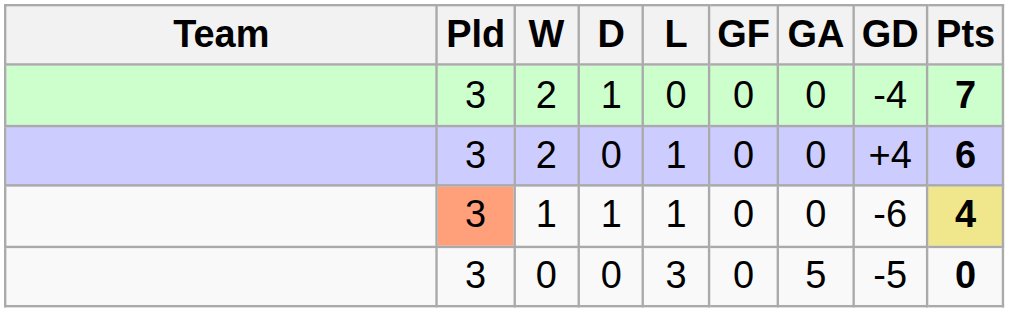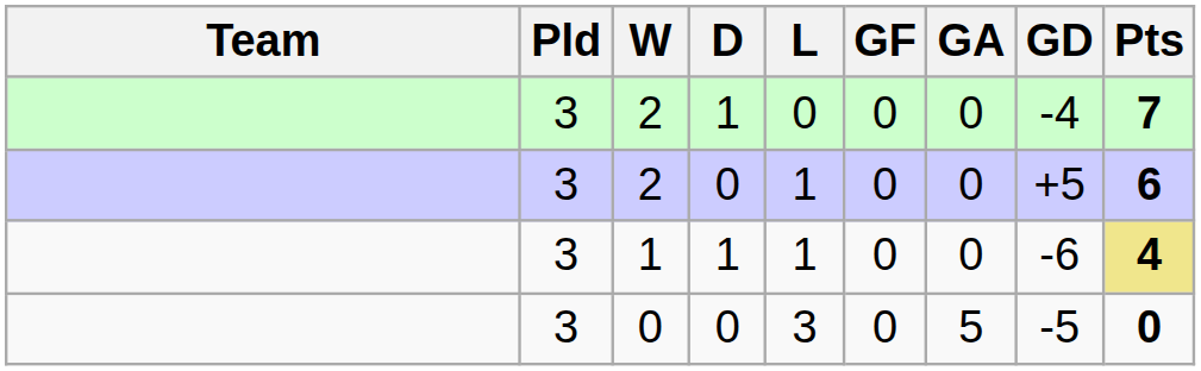row 3 | GD: +4 -> +5
row 4 | Pld: lightsalmon background -> no background
